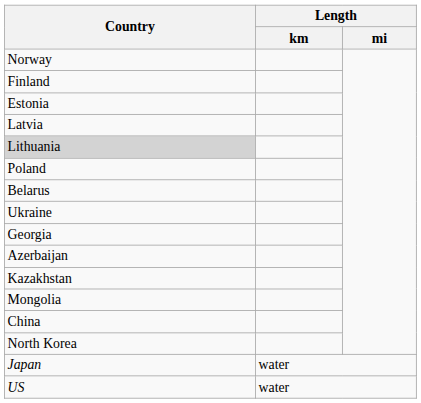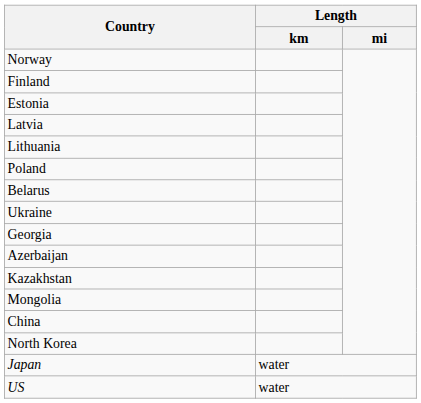Lithuania | Country: lightgrey background -> no background
